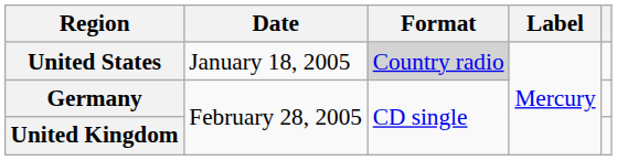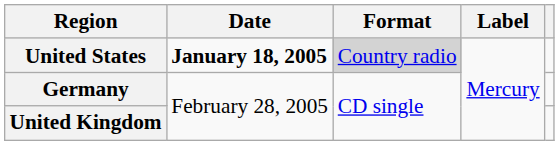United States | Date: normal -> bold
